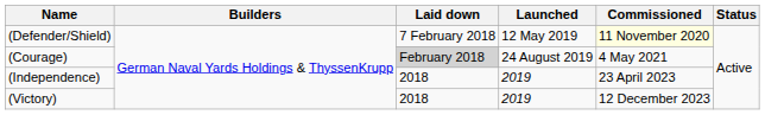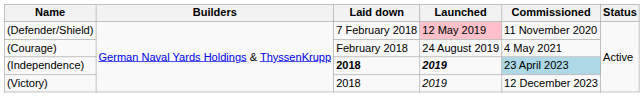(Defender/Shield) | Launched: no background -> pink background
(Defender/Shield) | Commissioned: lightyellow background -> no background
(Courage) | Laid down: lightgrey background -> no background
(Independence) | Laid down: normal -> bold
(Independence) | Launched: normal -> bold
(Independence) | Commissioned: no background -> lightblue background
